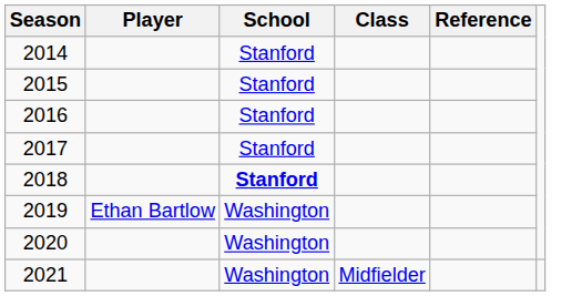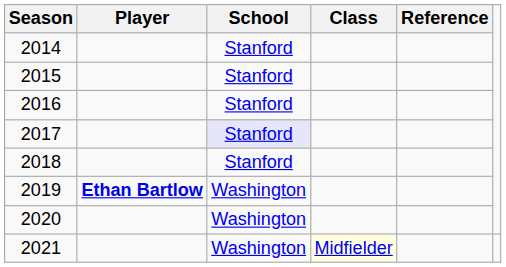2017 | School: no background -> lavender background
2018 | School: bold -> normal
2019 | Player: normal -> bold
2021 | Class: no background -> lightyellow background
